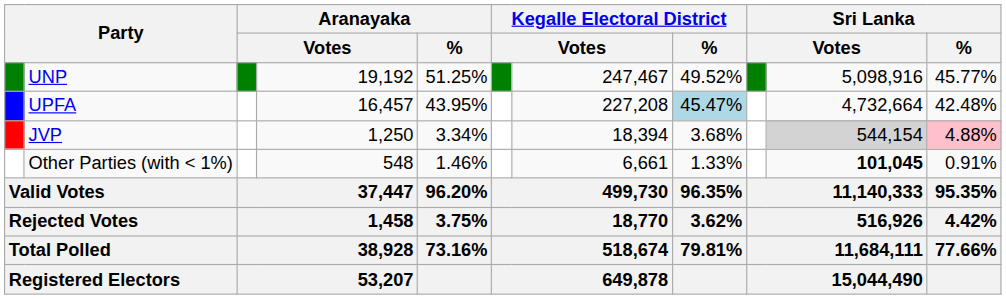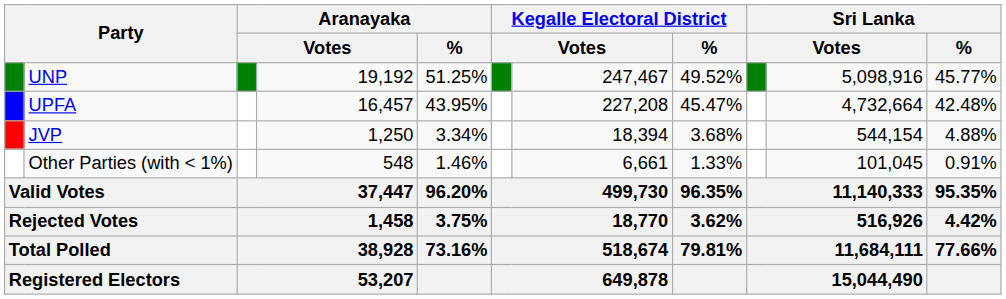UPFA | Kegalle Electoral District / %: lightblue background -> no background
JVP | column 10: lightgrey background -> no background
JVP | Sri Lanka / %: pink background -> no background
Other Parties (with < 1%) | column 10: bold -> normal
